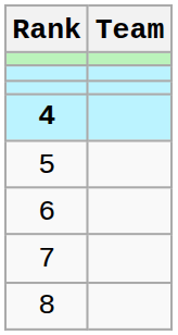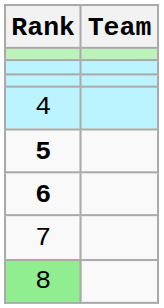row 5 | Rank: bold -> normal
row 6 | Rank: normal -> bold
row 7 | Rank: normal -> bold
row 9 | Rank: no background -> lightgreen background
